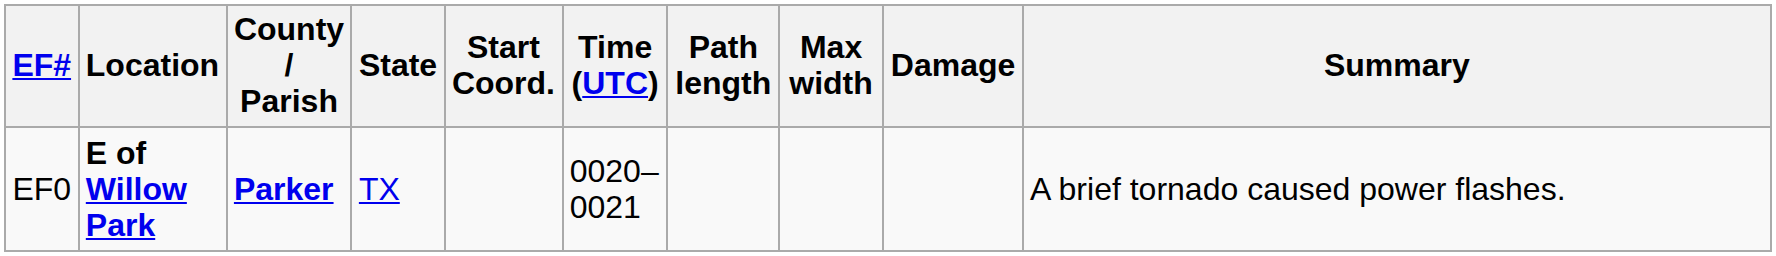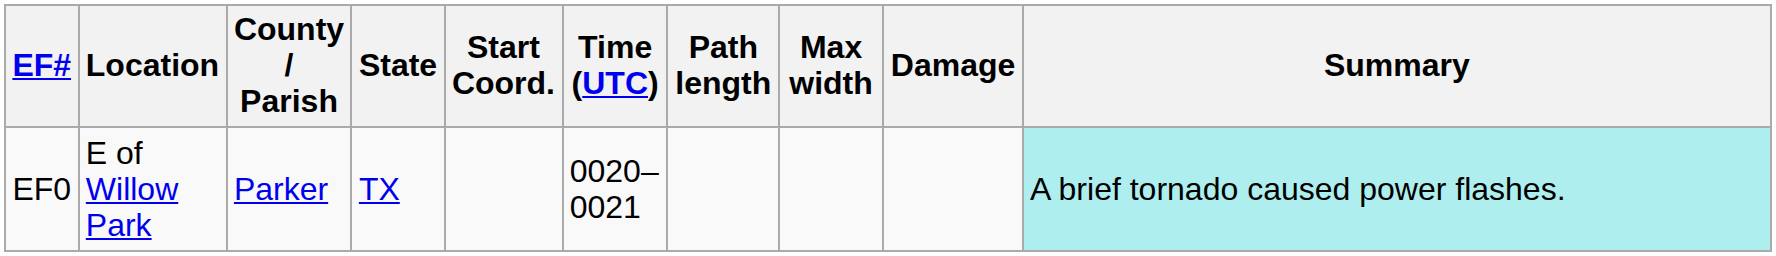EF0 | Location: bold -> normal
EF0 | County / Parish: bold -> normal
EF0 | Summary: no background -> paleturquoise background
